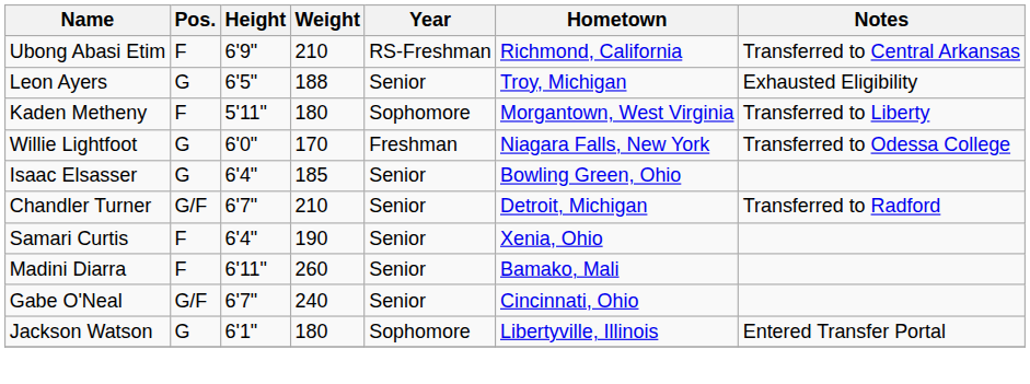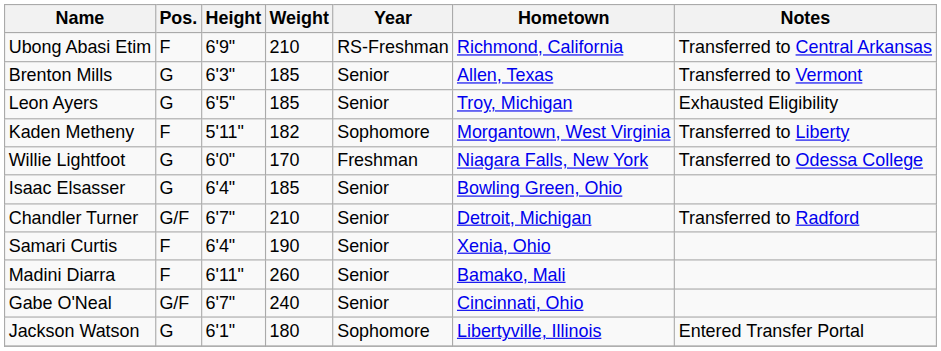+ row: Brenton Mills | G | 6'3" | 185 | Senior | Allen, Texas | Transferred to Vermont
Leon Ayers | Weight: 188 -> 185
Kaden Metheny | Weight: 180 -> 182
